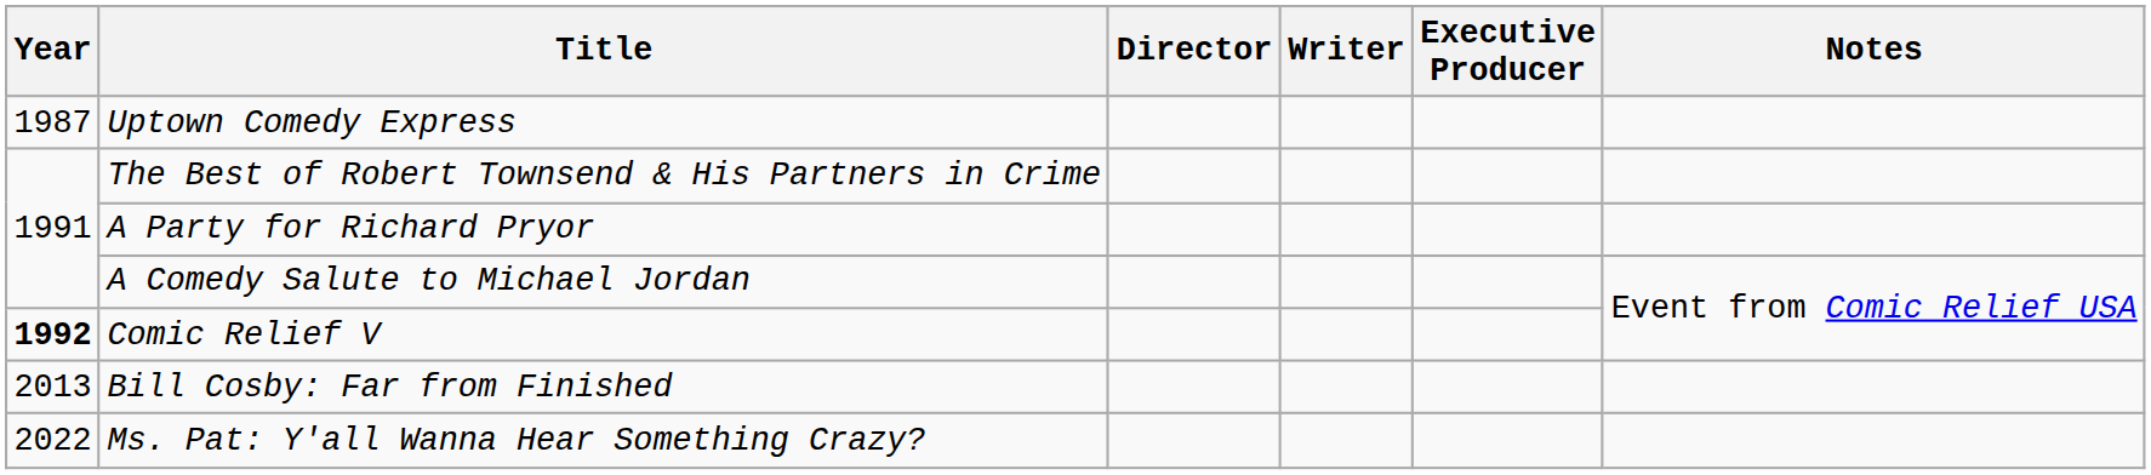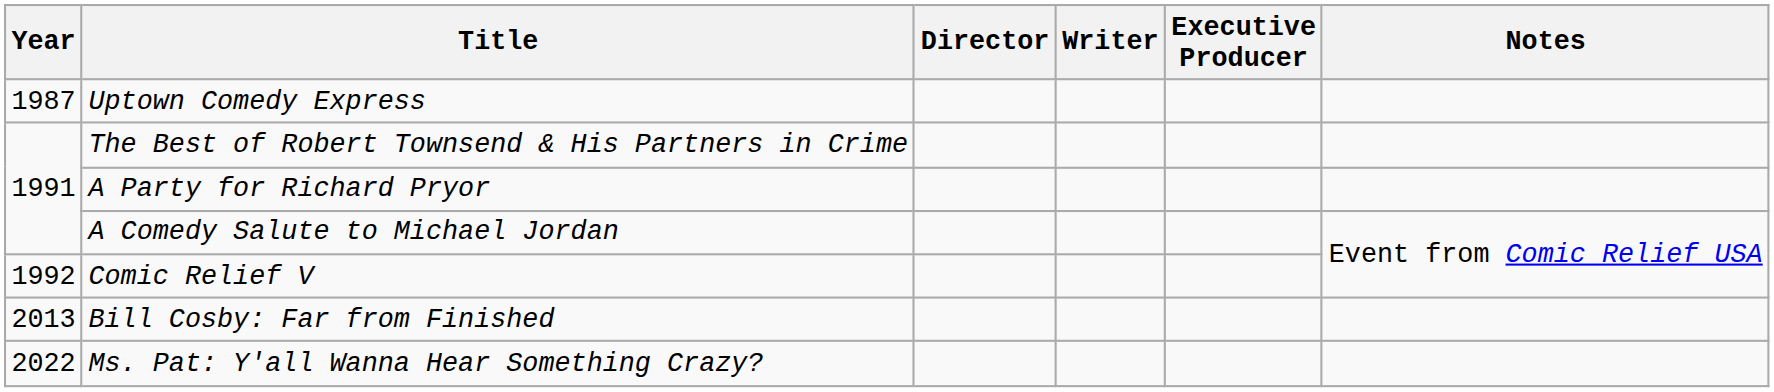Comic Relief V | Year: bold -> normal
